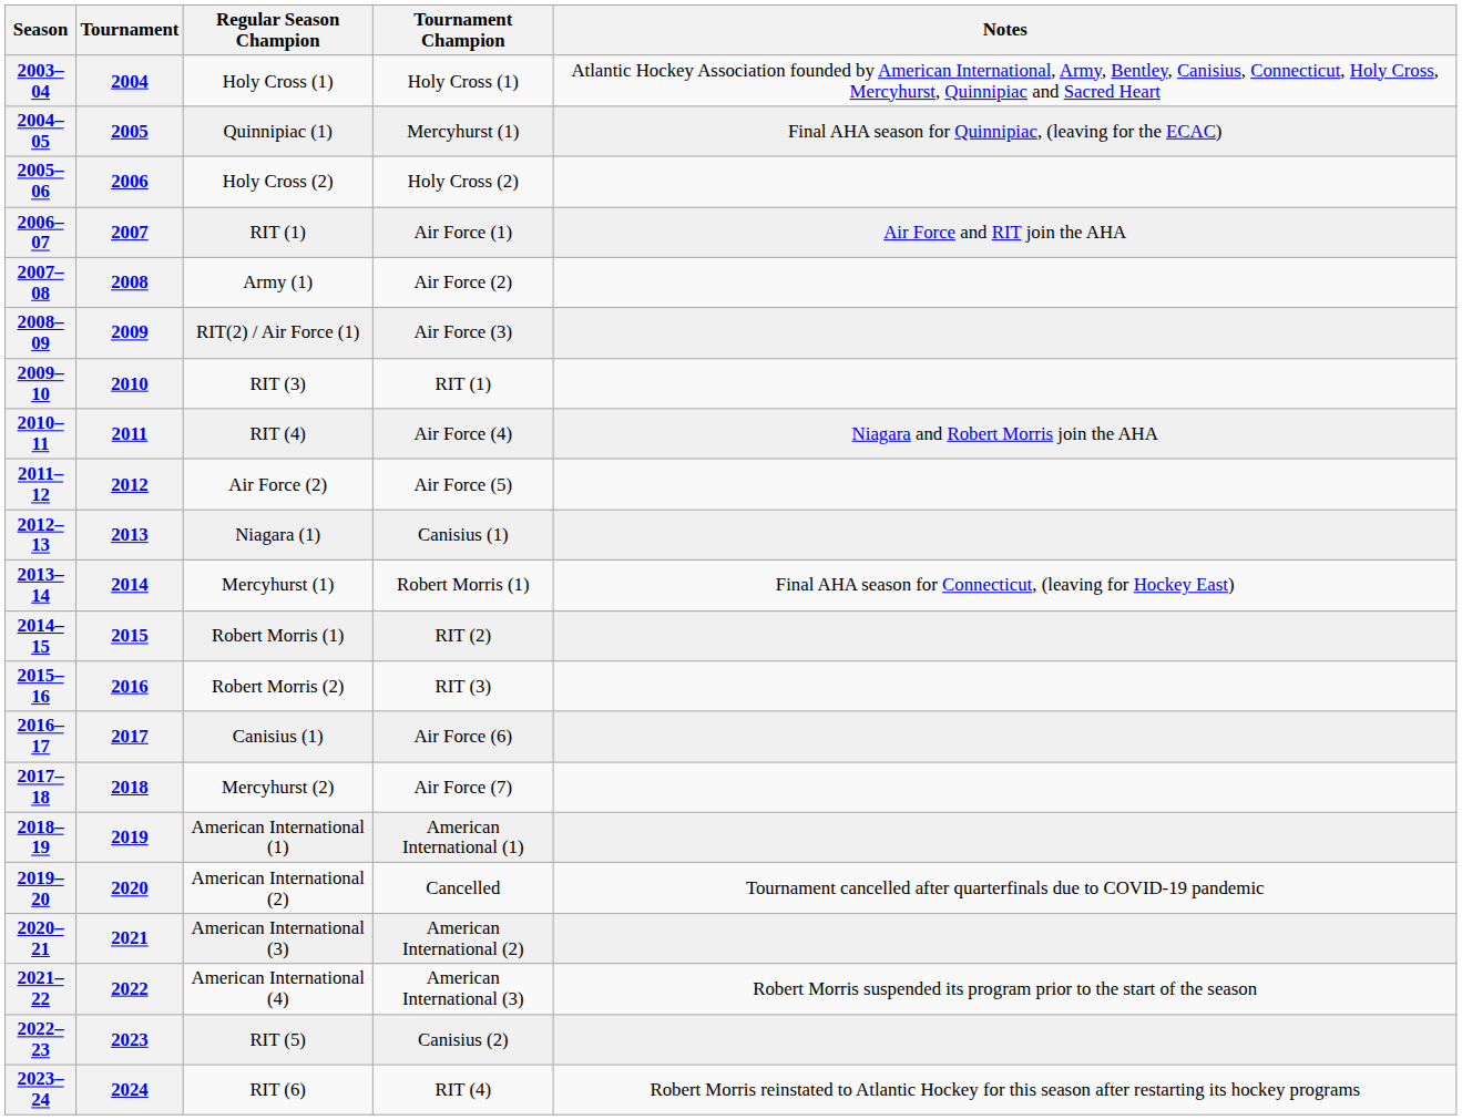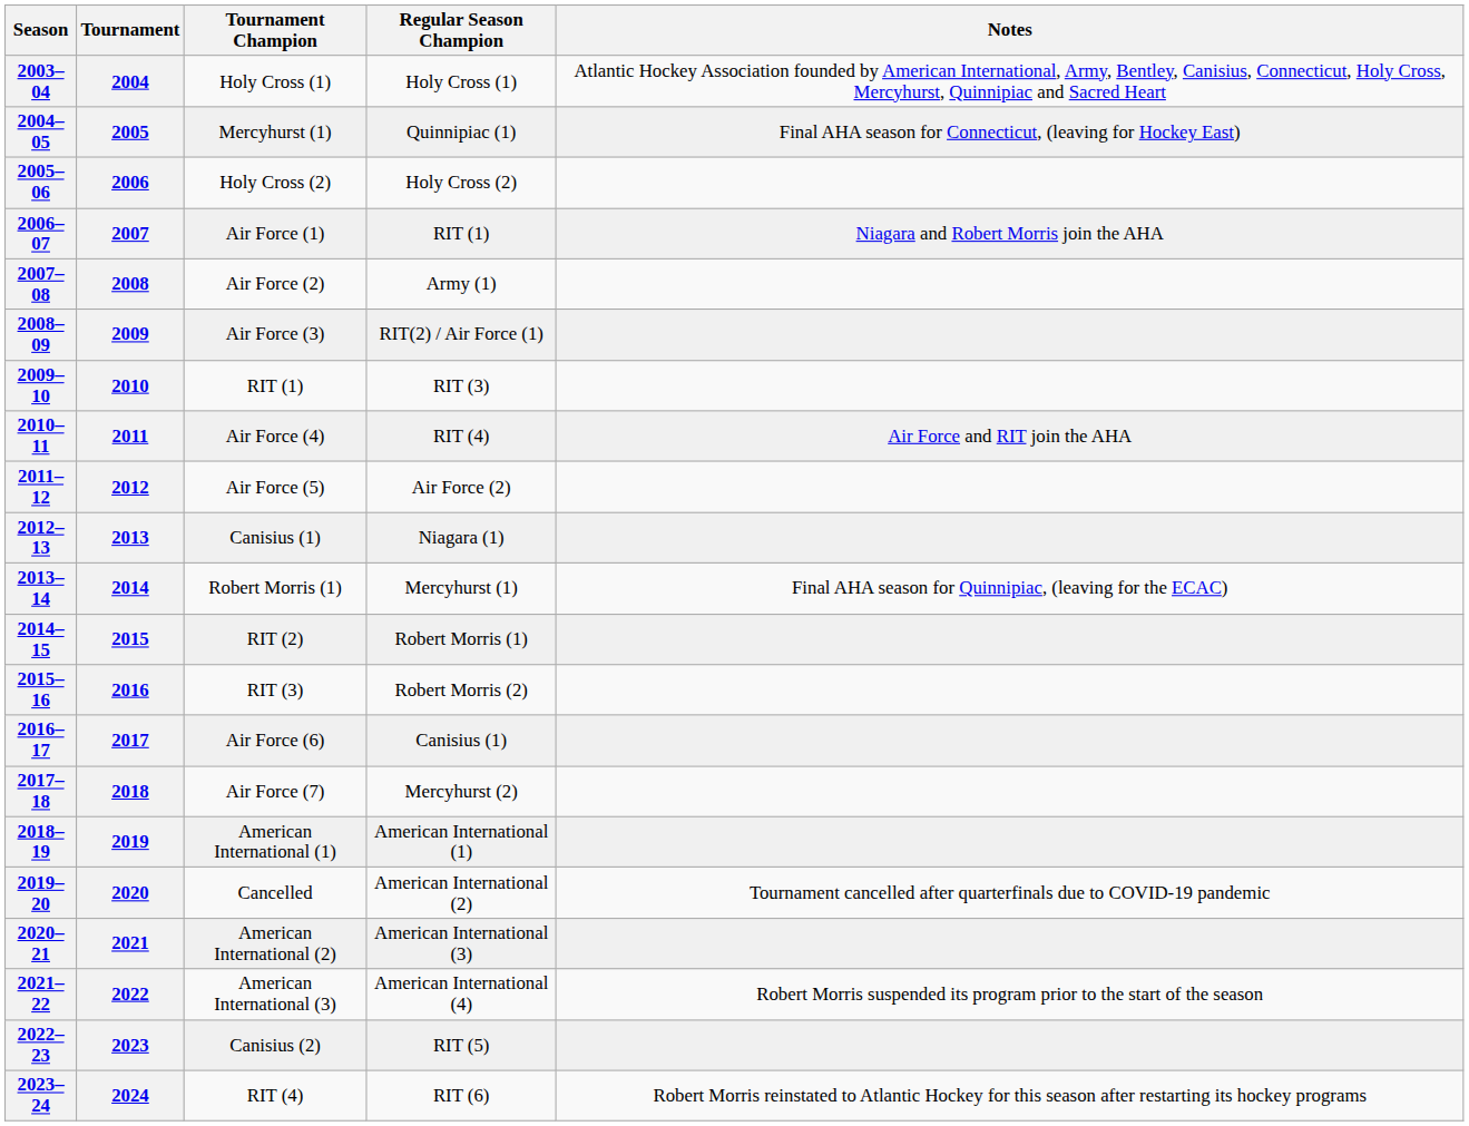columns swapped: Regular Season Champion <-> Tournament Champion
2004–05 | Notes: Final AHA season for Quinnipiac, (leaving for the ECAC) -> Final AHA season for Connecticut, (leaving for Hockey East)
2006–07 | Notes: Air Force and RIT join the AHA -> Niagara and Robert Morris join the AHA
2010–11 | Notes: Niagara and Robert Morris join the AHA -> Air Force and RIT join the AHA
2013–14 | Notes: Final AHA season for Connecticut, (leaving for Hockey East) -> Final AHA season for Quinnipiac, (leaving for the ECAC)
